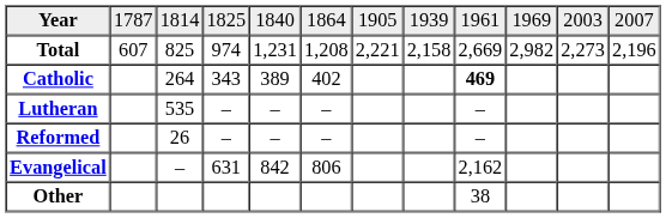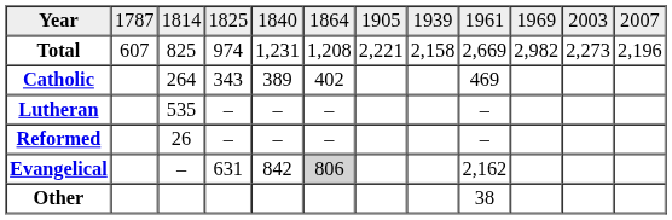Catholic | column 9: bold -> normal
Evangelical | column 6: no background -> lightgrey background
